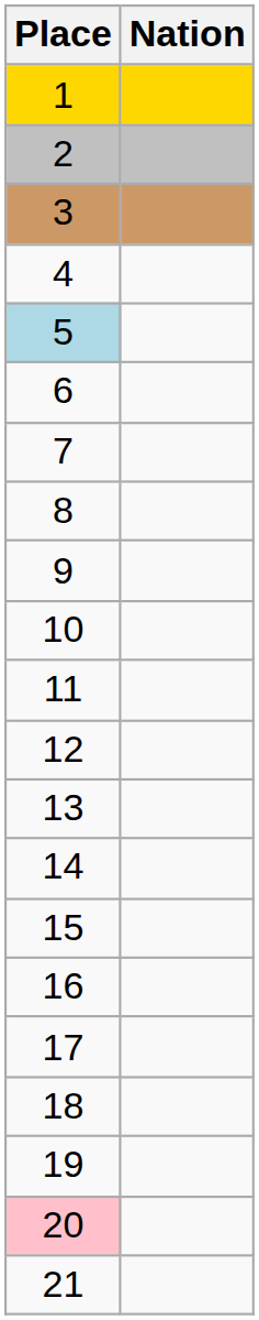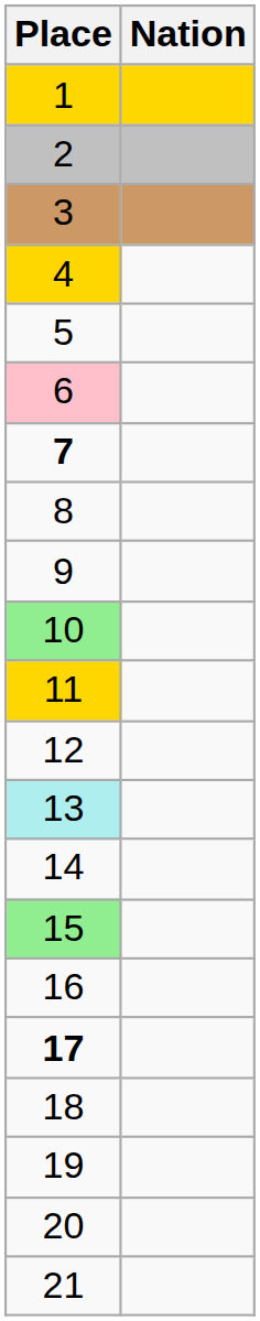4 | Place: no background -> gold background
5 | Place: lightblue background -> no background
6 | Place: no background -> pink background
7 | Place: normal -> bold
10 | Place: no background -> lightgreen background
11 | Place: no background -> gold background
13 | Place: no background -> paleturquoise background
15 | Place: no background -> lightgreen background
17 | Place: normal -> bold
20 | Place: pink background -> no background
